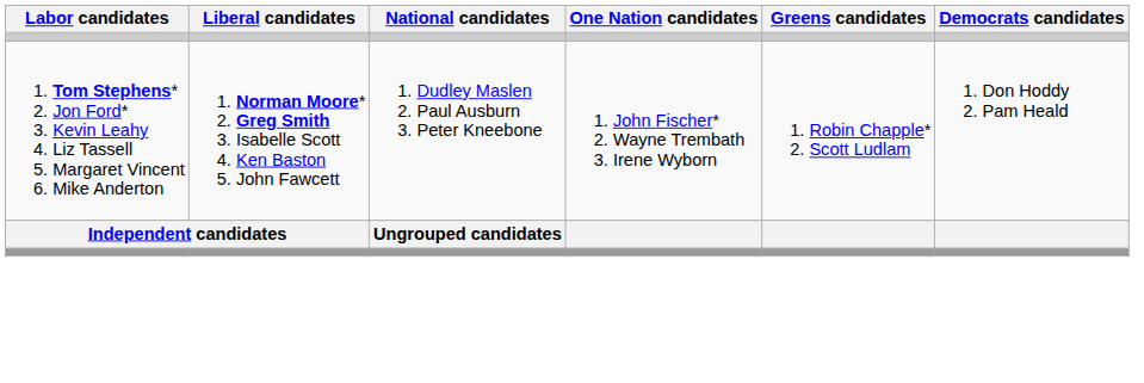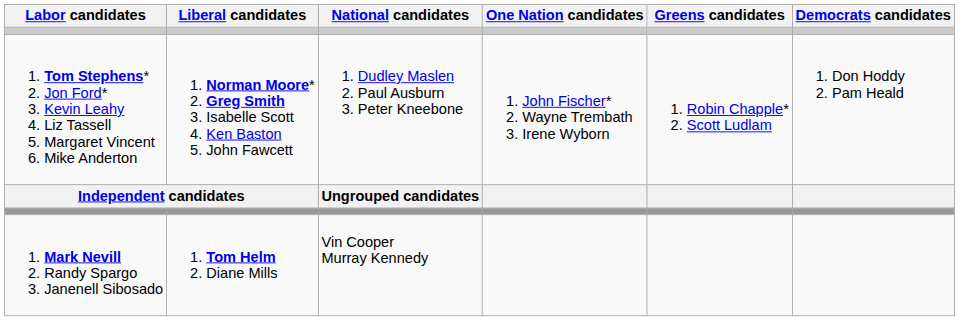+ row: Mark Nevill Randy Spargo Janenell Sibosado | Tom Helm Diane Mills | Vin Cooper Murray Kennedy
